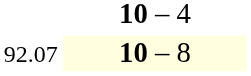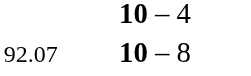92.07 | column 2: lightyellow background -> no background
